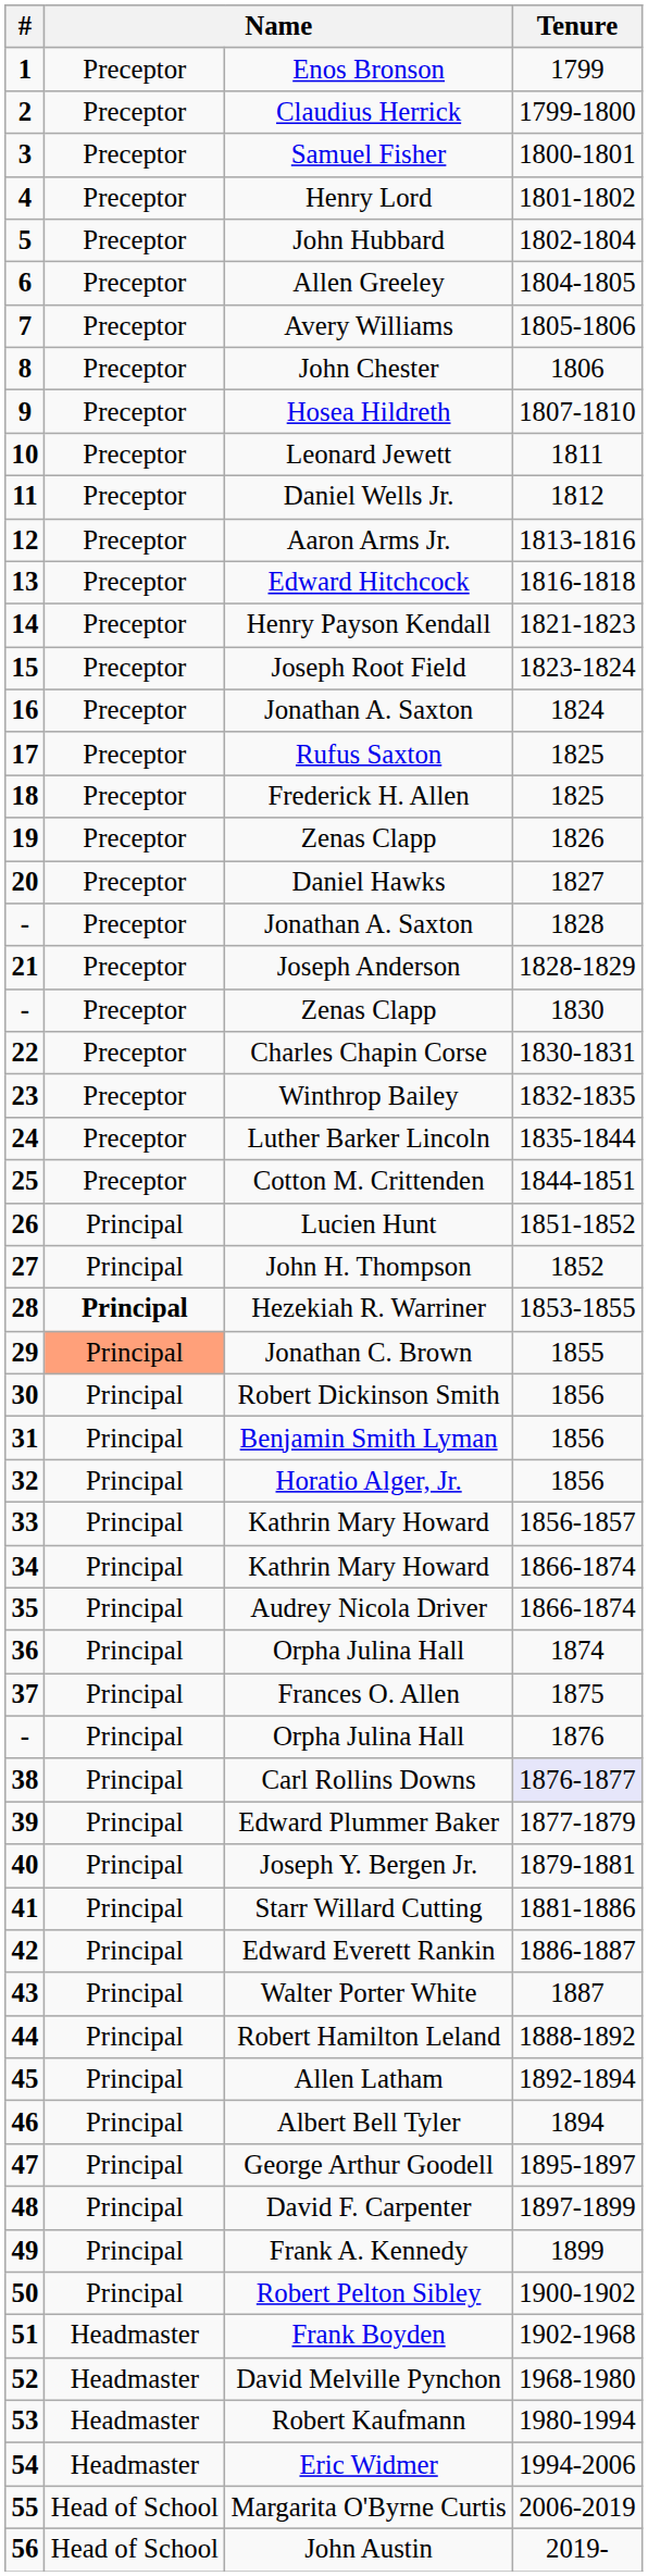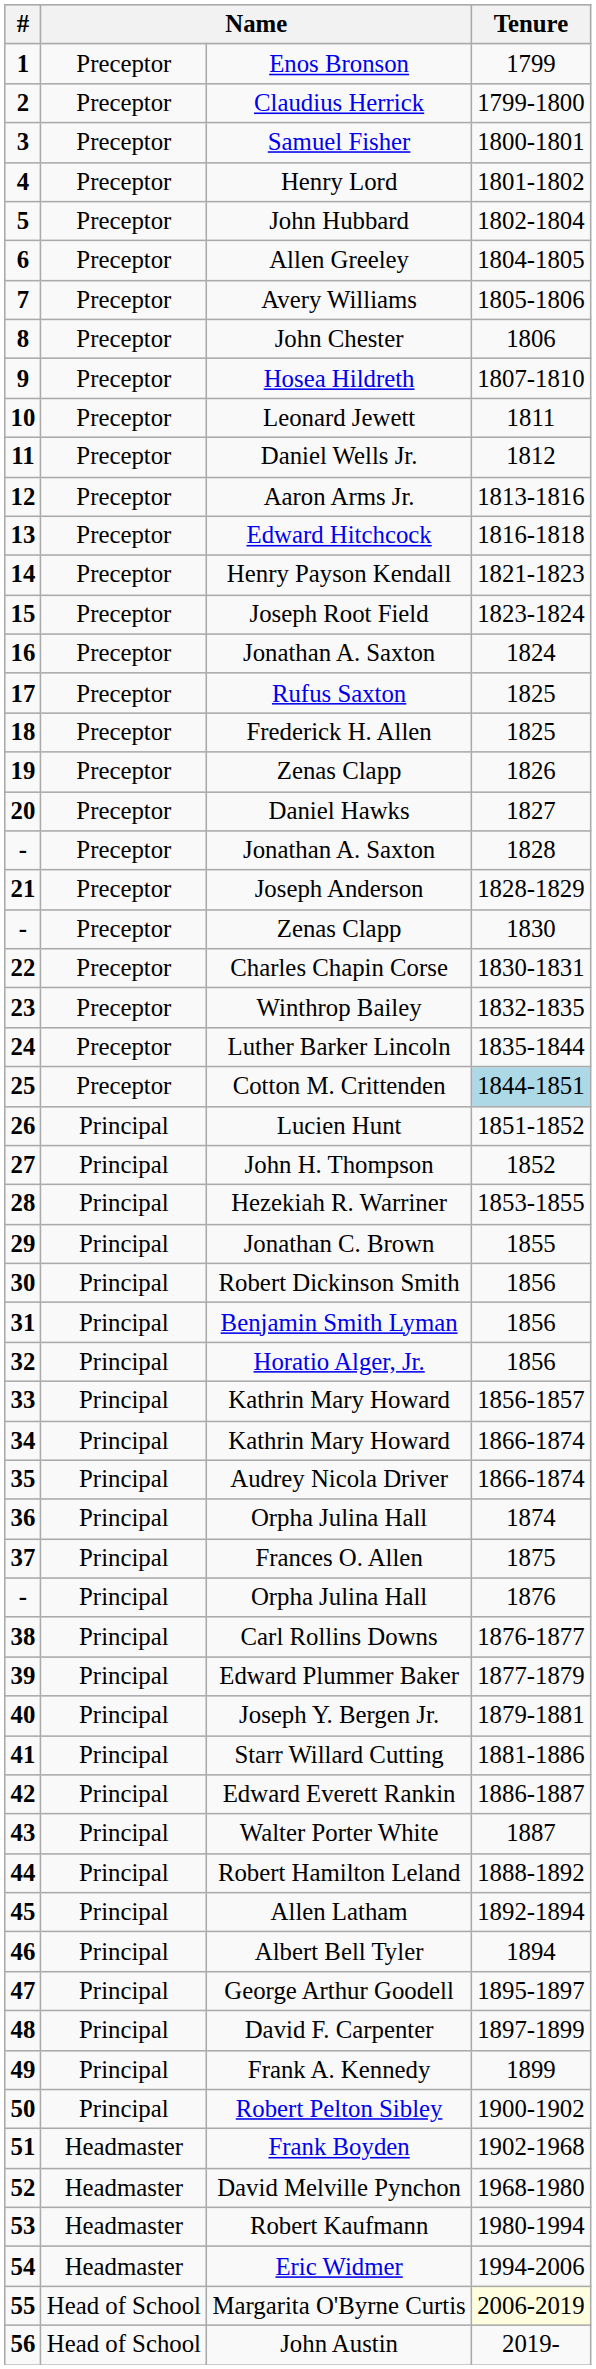Cotton M. Crittenden | Tenure: no background -> lightblue background
Hezekiah R. Warriner | column 2: bold -> normal
Jonathan C. Brown | column 2: lightsalmon background -> no background
Carl Rollins Downs | Tenure: lavender background -> no background
Margarita O'Byrne Curtis | Tenure: no background -> lightyellow background
